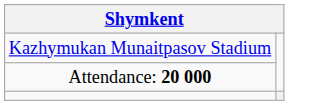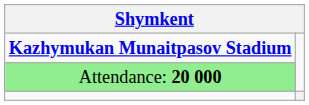Kazhymukan Munaitpasov Stadium | column 1: normal -> bold
Attendance: 20 000 | column 1: no background -> lightgreen background
